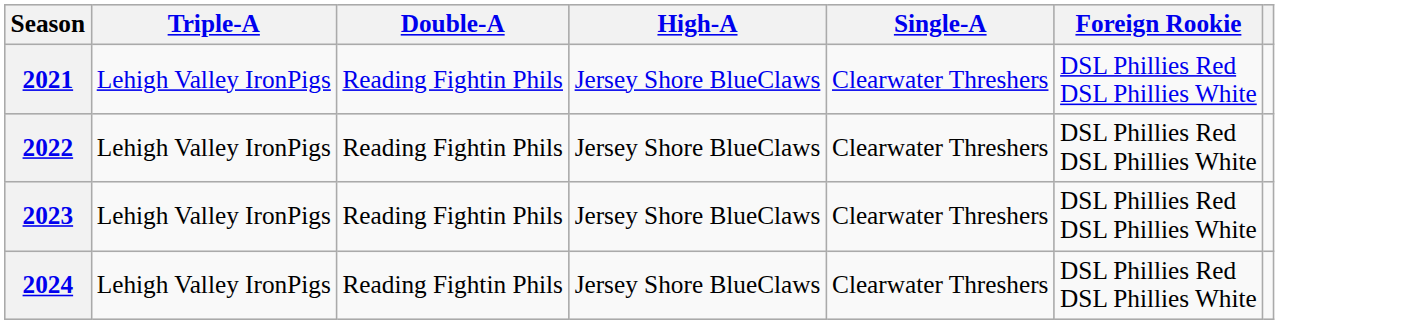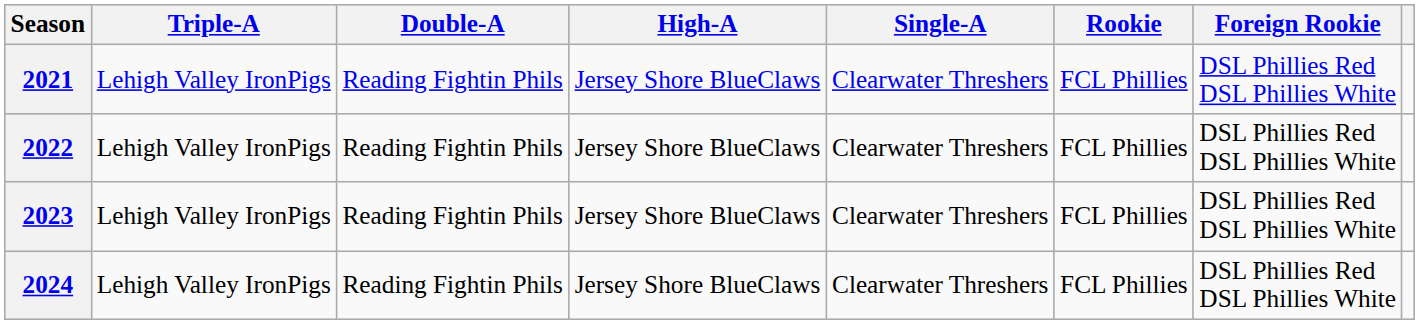+ column: Rookie | FCL Phillies | FCL Phillies | FCL Phillies | FCL Phillies
